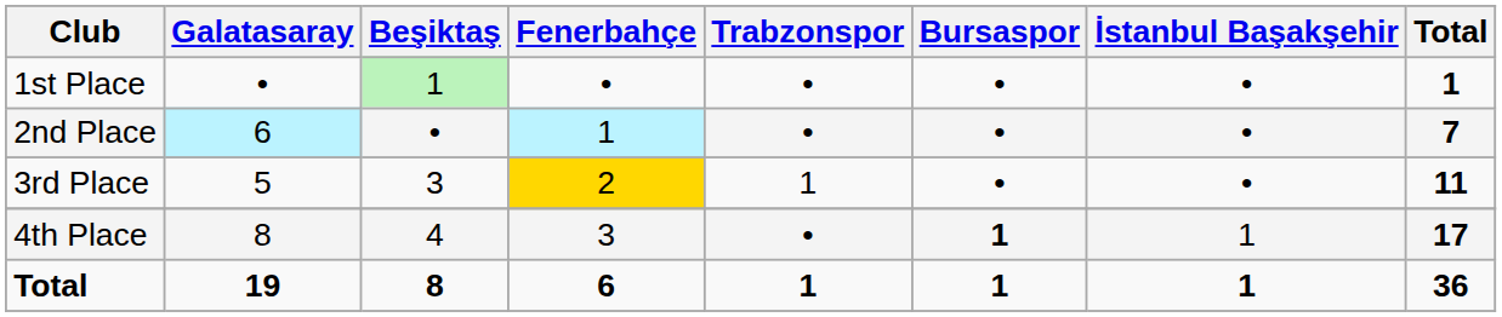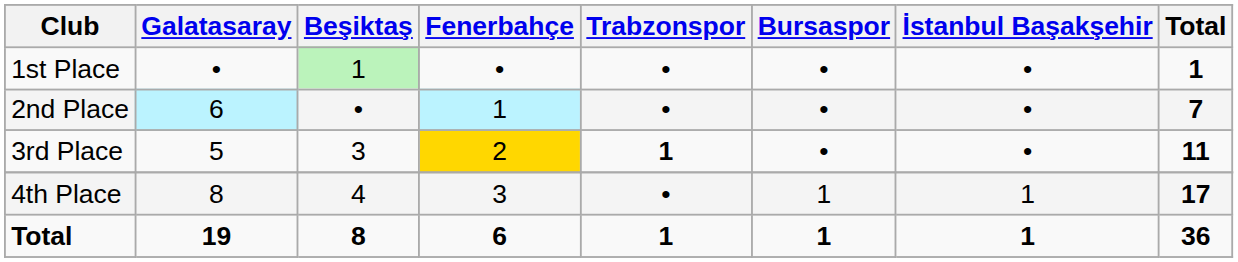3rd Place | Trabzonspor: normal -> bold
4th Place | Bursaspor: bold -> normal
